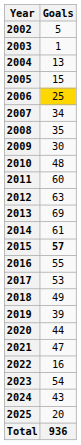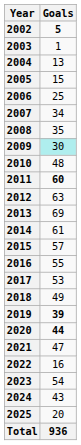2002 | Goals: normal -> bold
2006 | Goals: gold background -> no background
2009 | Goals: no background -> paleturquoise background
2011 | Goals: normal -> bold
2015 | Goals: bold -> normal
2019 | Goals: normal -> bold
2020 | Goals: normal -> bold
